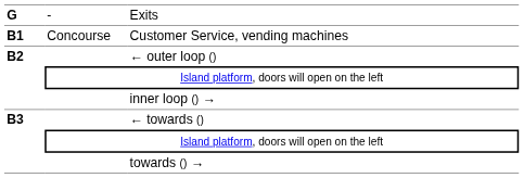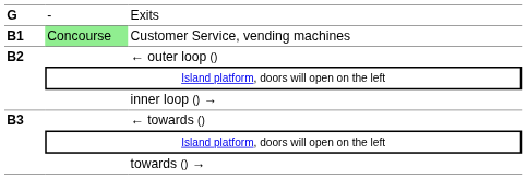Customer Service, vending machines | column 2: no background -> lightgreen background
